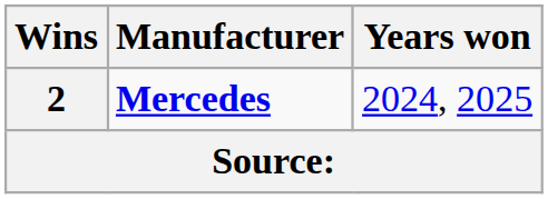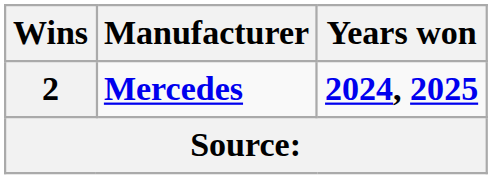2 | Years won: normal -> bold
